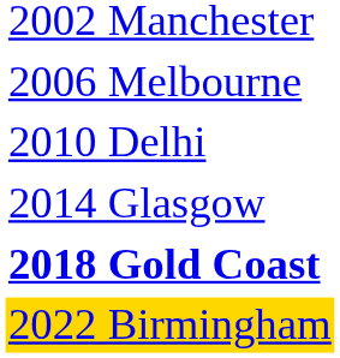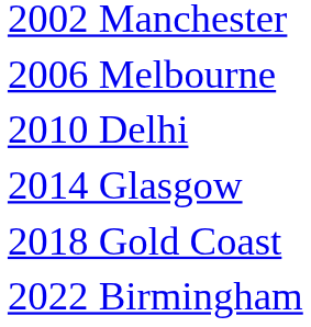2018 Gold Coast | column 1: bold -> normal
2022 Birmingham | column 1: gold background -> no background
